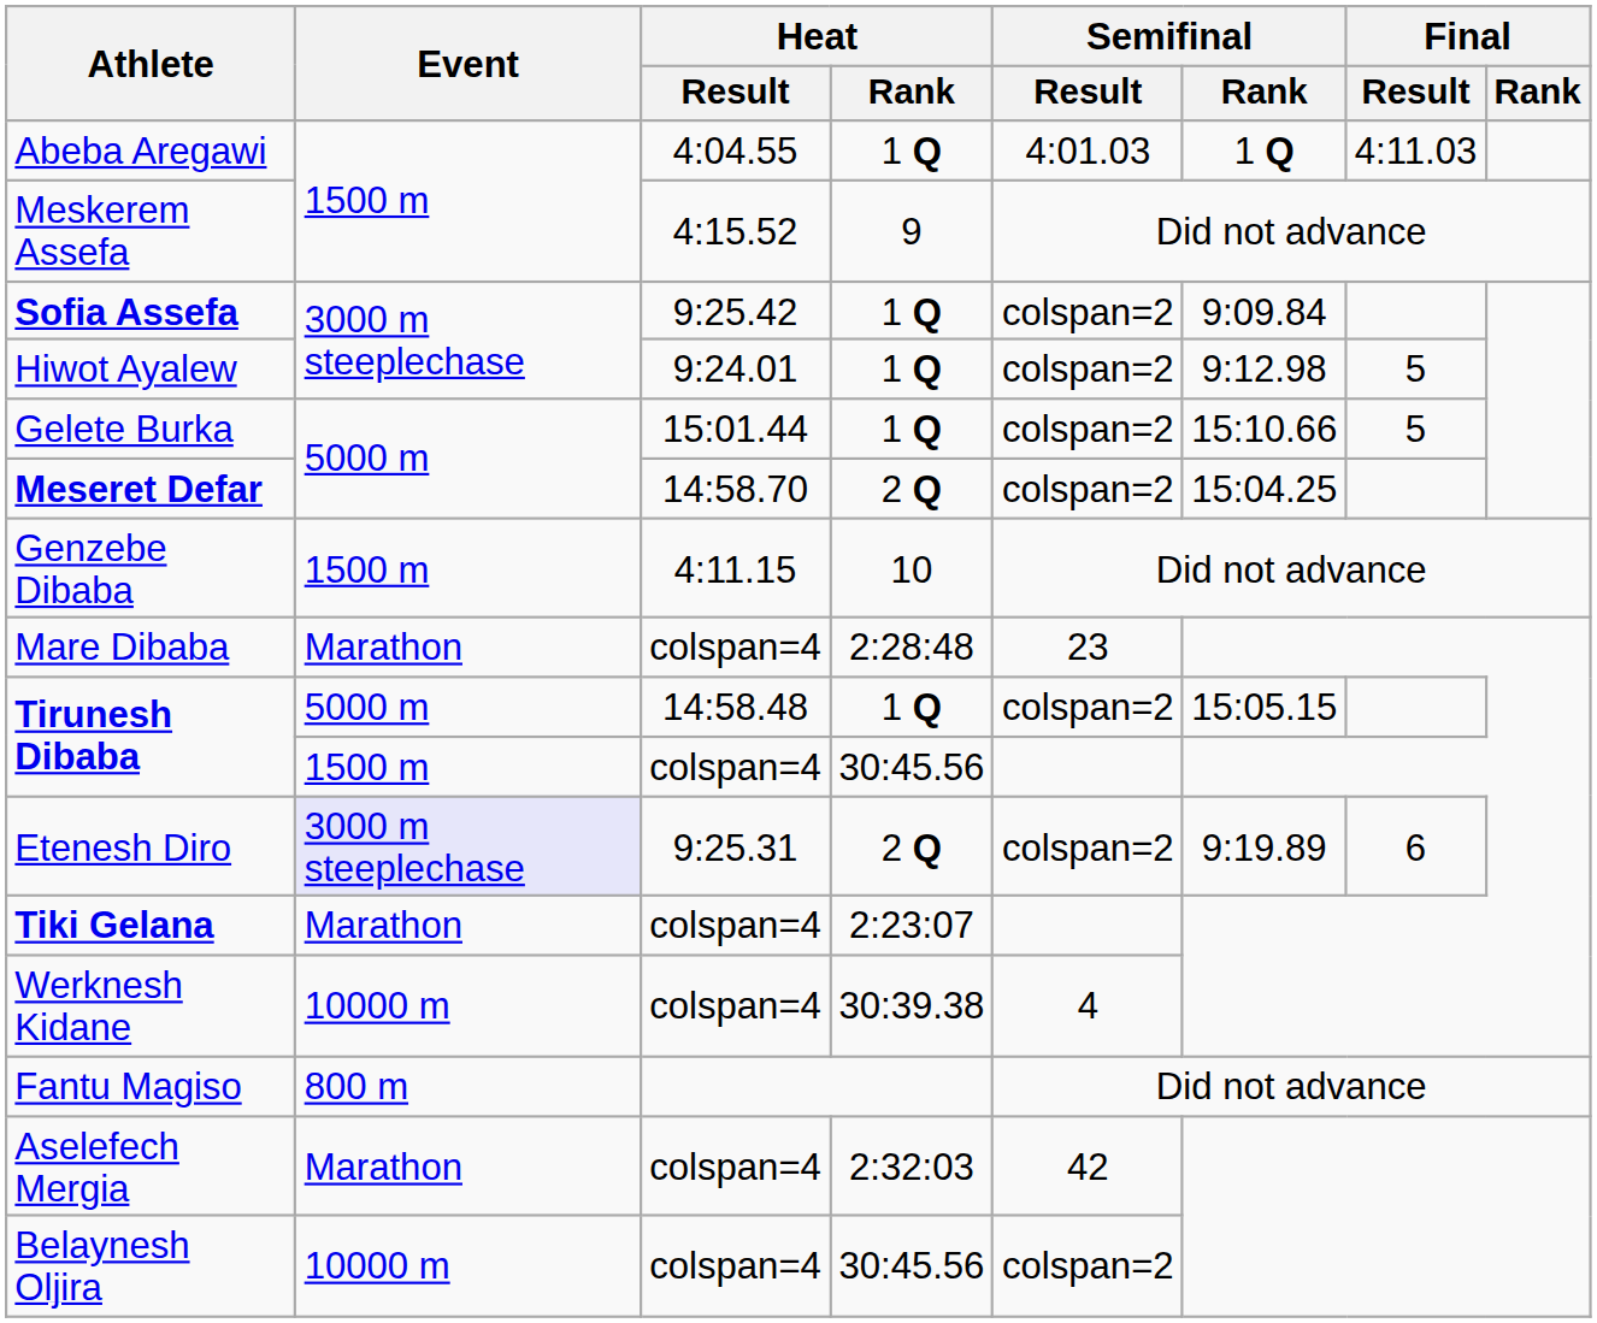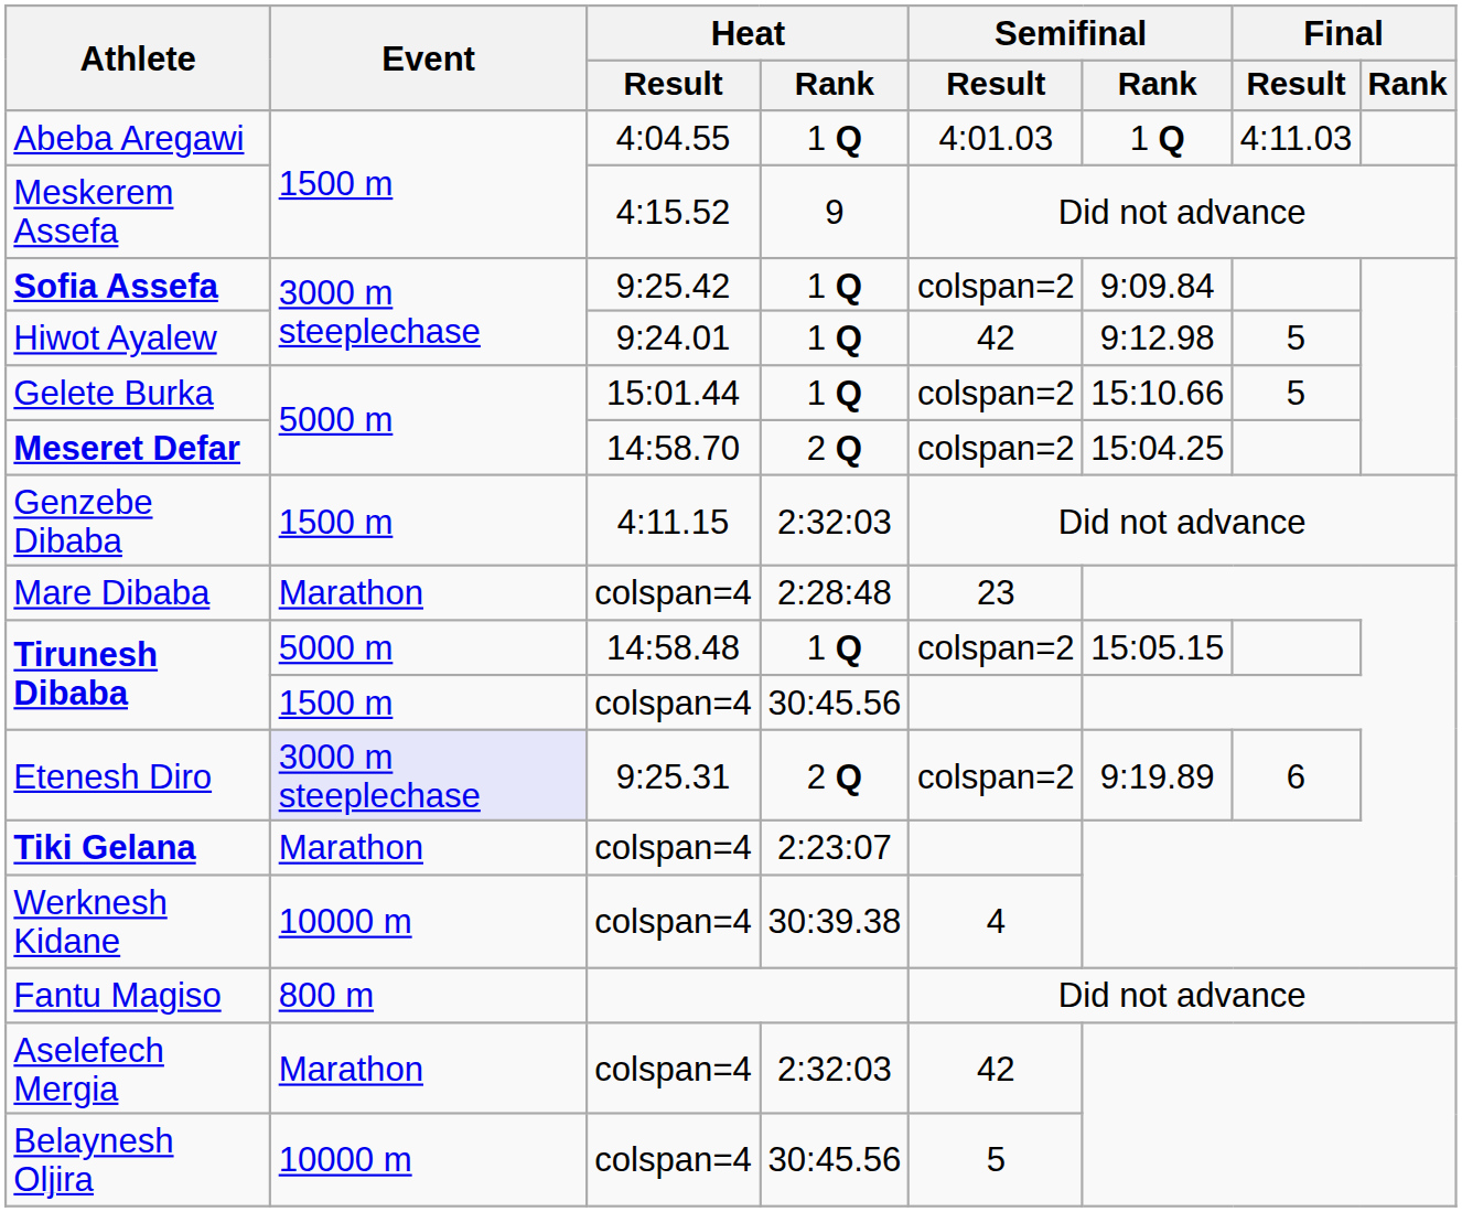Hiwot Ayalew | Semifinal / Result: colspan=2 -> 42
Genzebe Dibaba | Heat / Rank: 10 -> 2:32:03
Belaynesh Oljira | Semifinal / Result: colspan=2 -> 5
